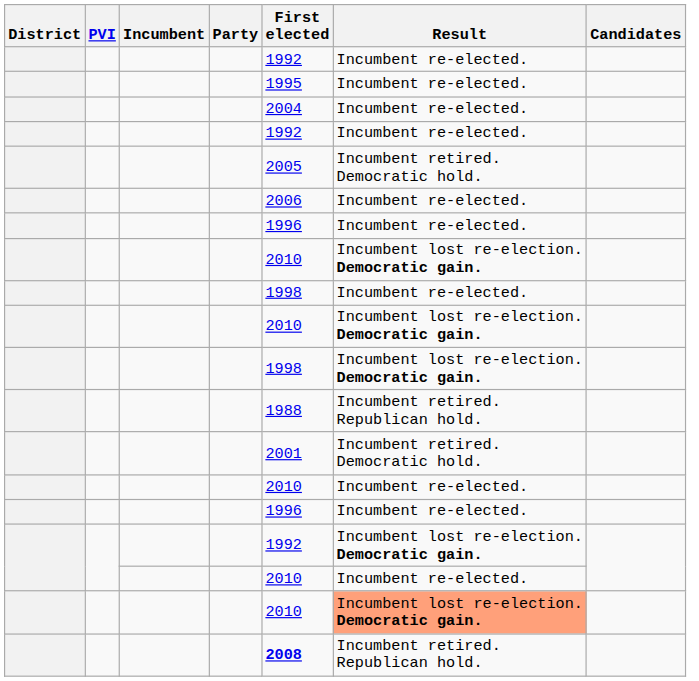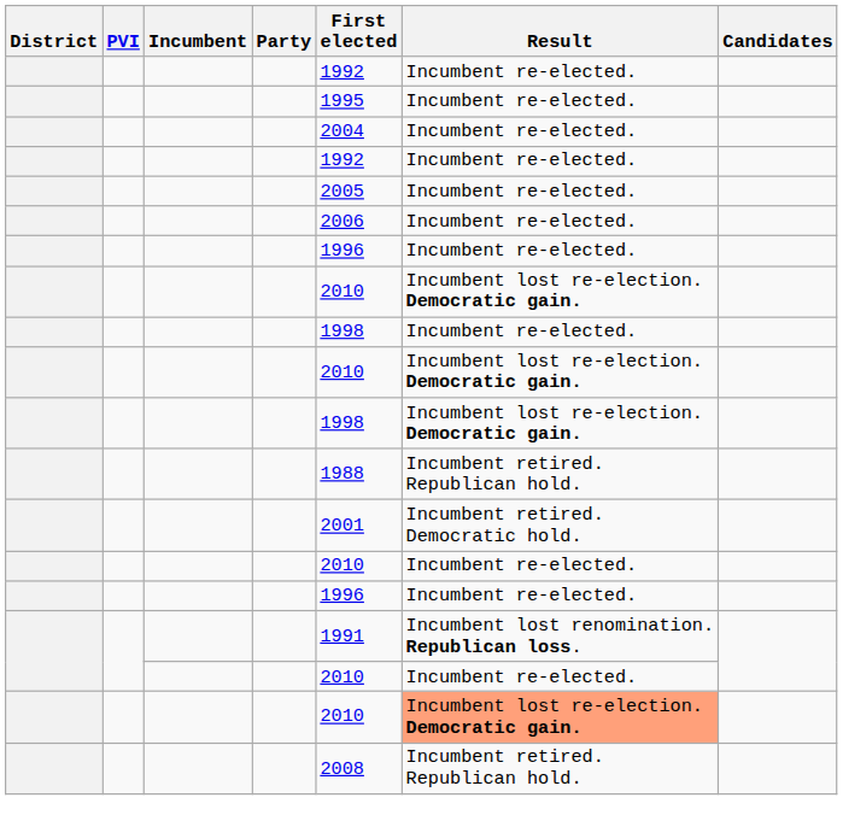row 6 | Result: Incumbent retired. Democratic hold. -> Incumbent re-elected.
row 17 | First elected: 1992 -> 1991
row 17 | Result: Incumbent lost re-election. Democratic gain. -> Incumbent lost renomination. Republican loss.
row 20 | First elected: bold -> normal
